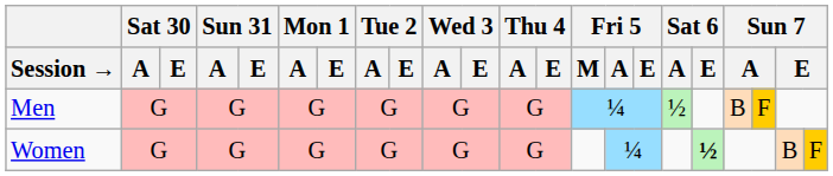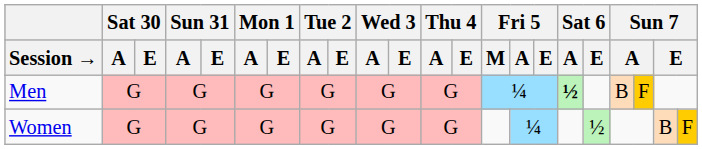Men | Sat 6 / A: normal -> bold
Women | Sat 6 / E: bold -> normal
